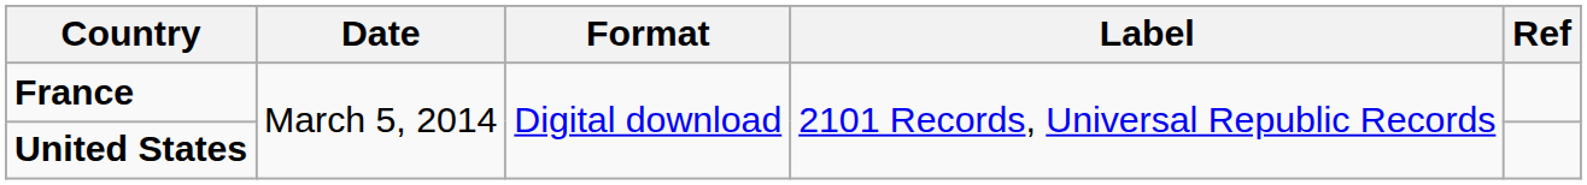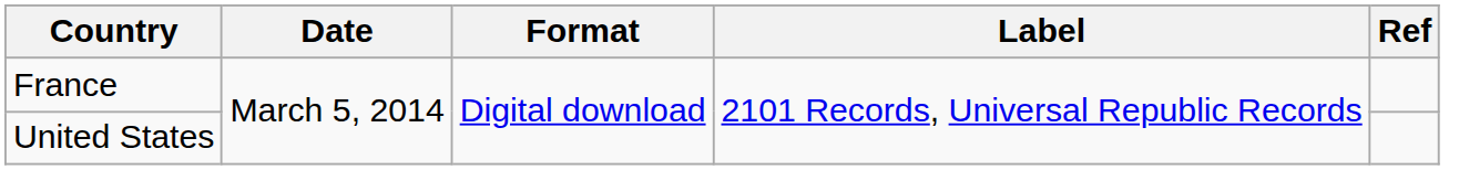France | Country: bold -> normal
United States | Country: bold -> normal
